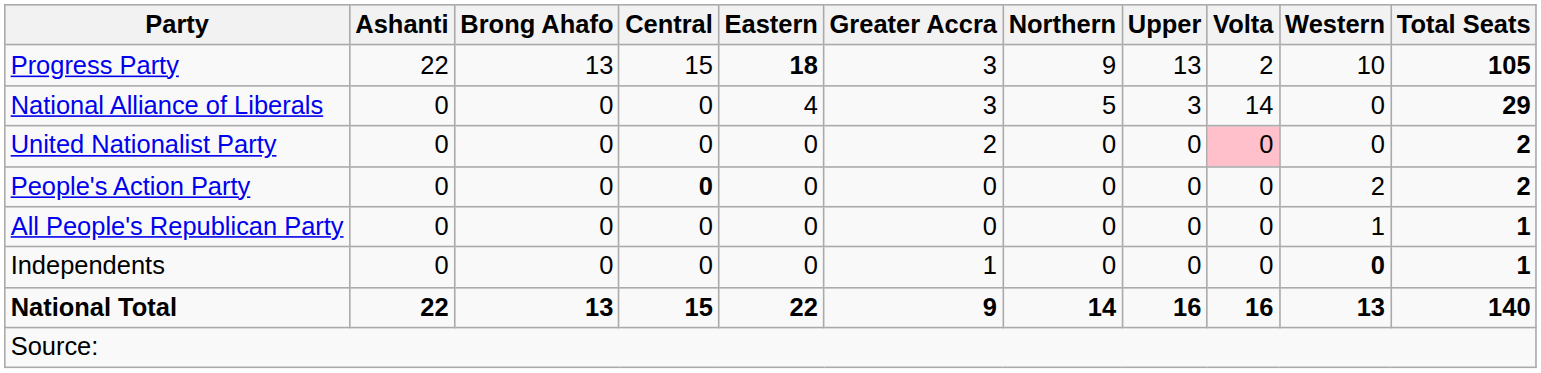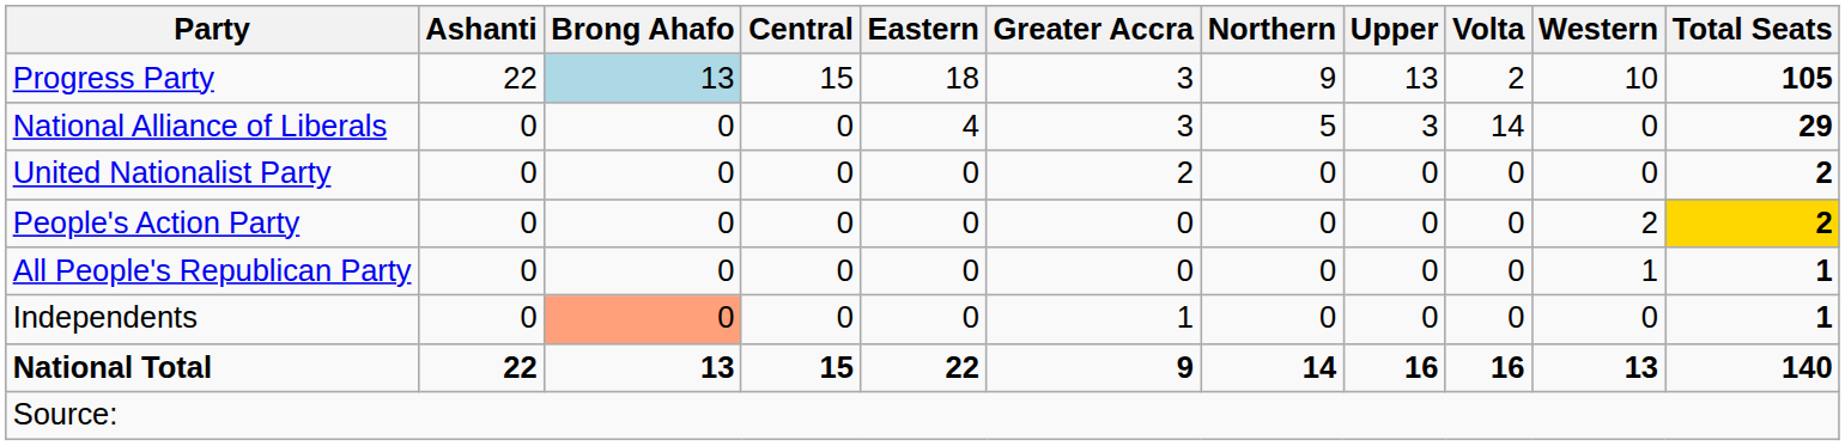Progress Party | Brong Ahafo: no background -> lightblue background
Progress Party | Eastern: bold -> normal
United Nationalist Party | Volta: pink background -> no background
People's Action Party | Central: bold -> normal
People's Action Party | Total Seats: no background -> gold background
Independents | Brong Ahafo: no background -> lightsalmon background
Independents | Western: bold -> normal
